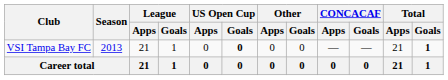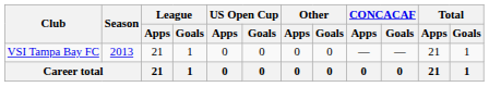VSI Tampa Bay FC | US Open Cup / Goals: bold -> normal
VSI Tampa Bay FC | Total / Goals: bold -> normal
